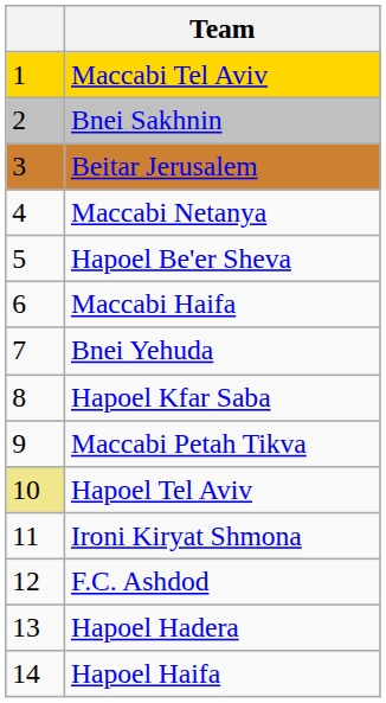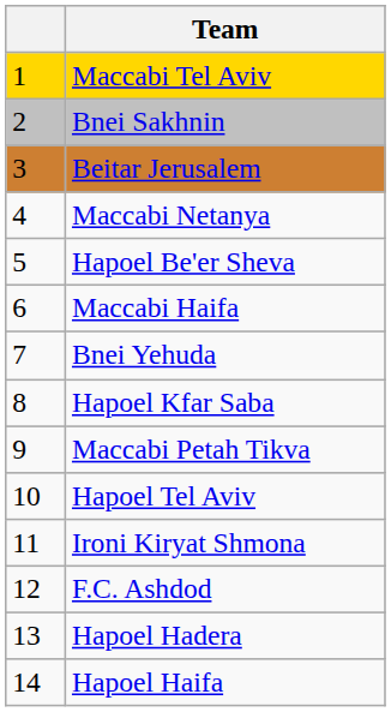Hapoel Tel Aviv | column 1: khaki background -> no background
